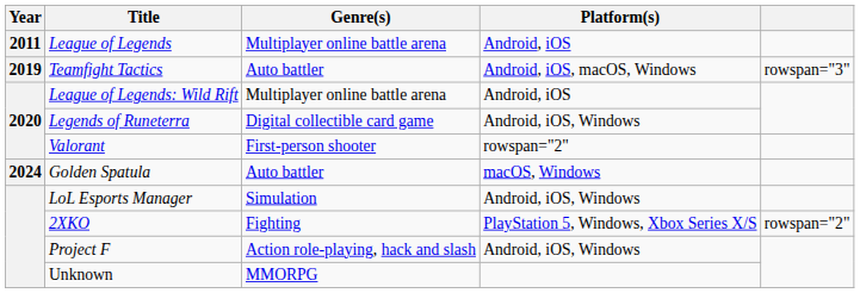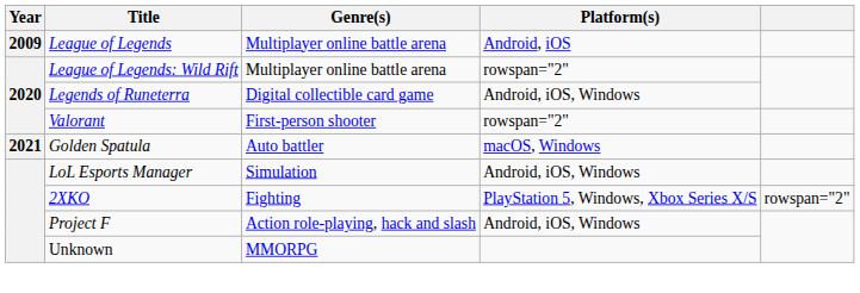League of Legends | Year: 2011 -> 2009
- row: 2019 | Teamfight Tactics | Auto battler | Android, iOS, macOS, Windows | rowspan="3"
League of Legends: Wild Rift | Platform(s): Android, iOS -> rowspan="2"
Golden Spatula | Year: 2024 -> 2021
